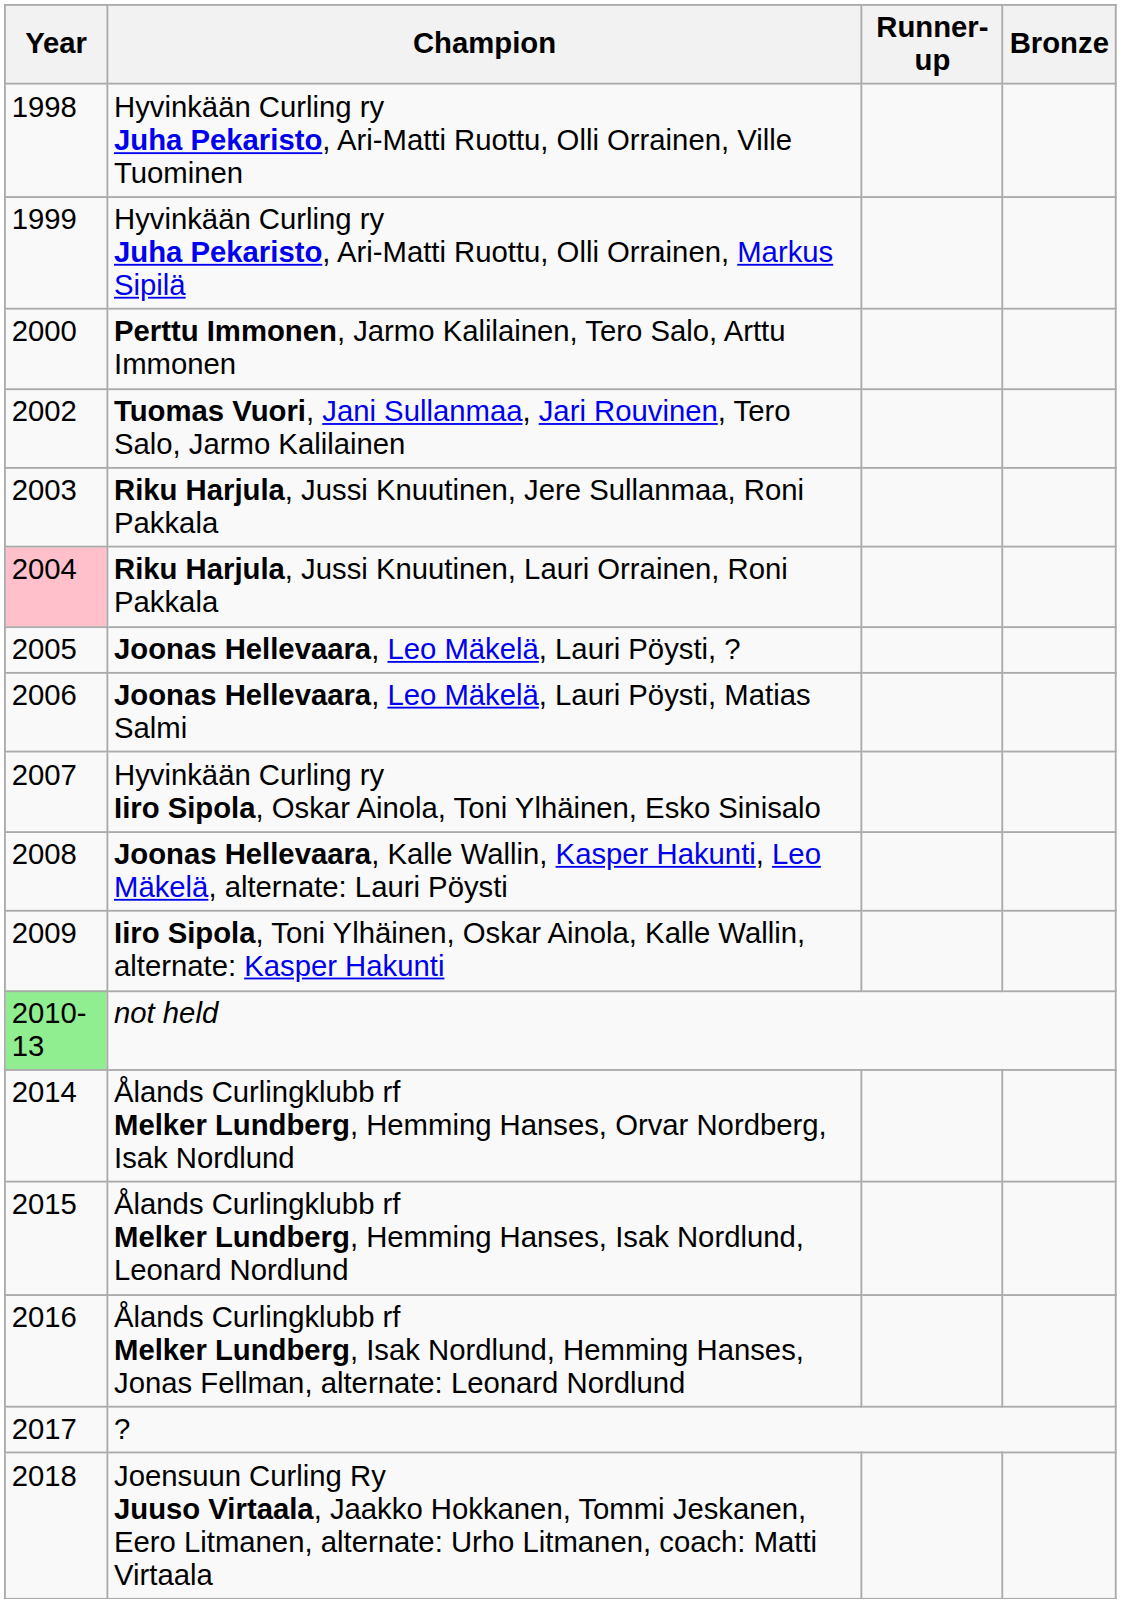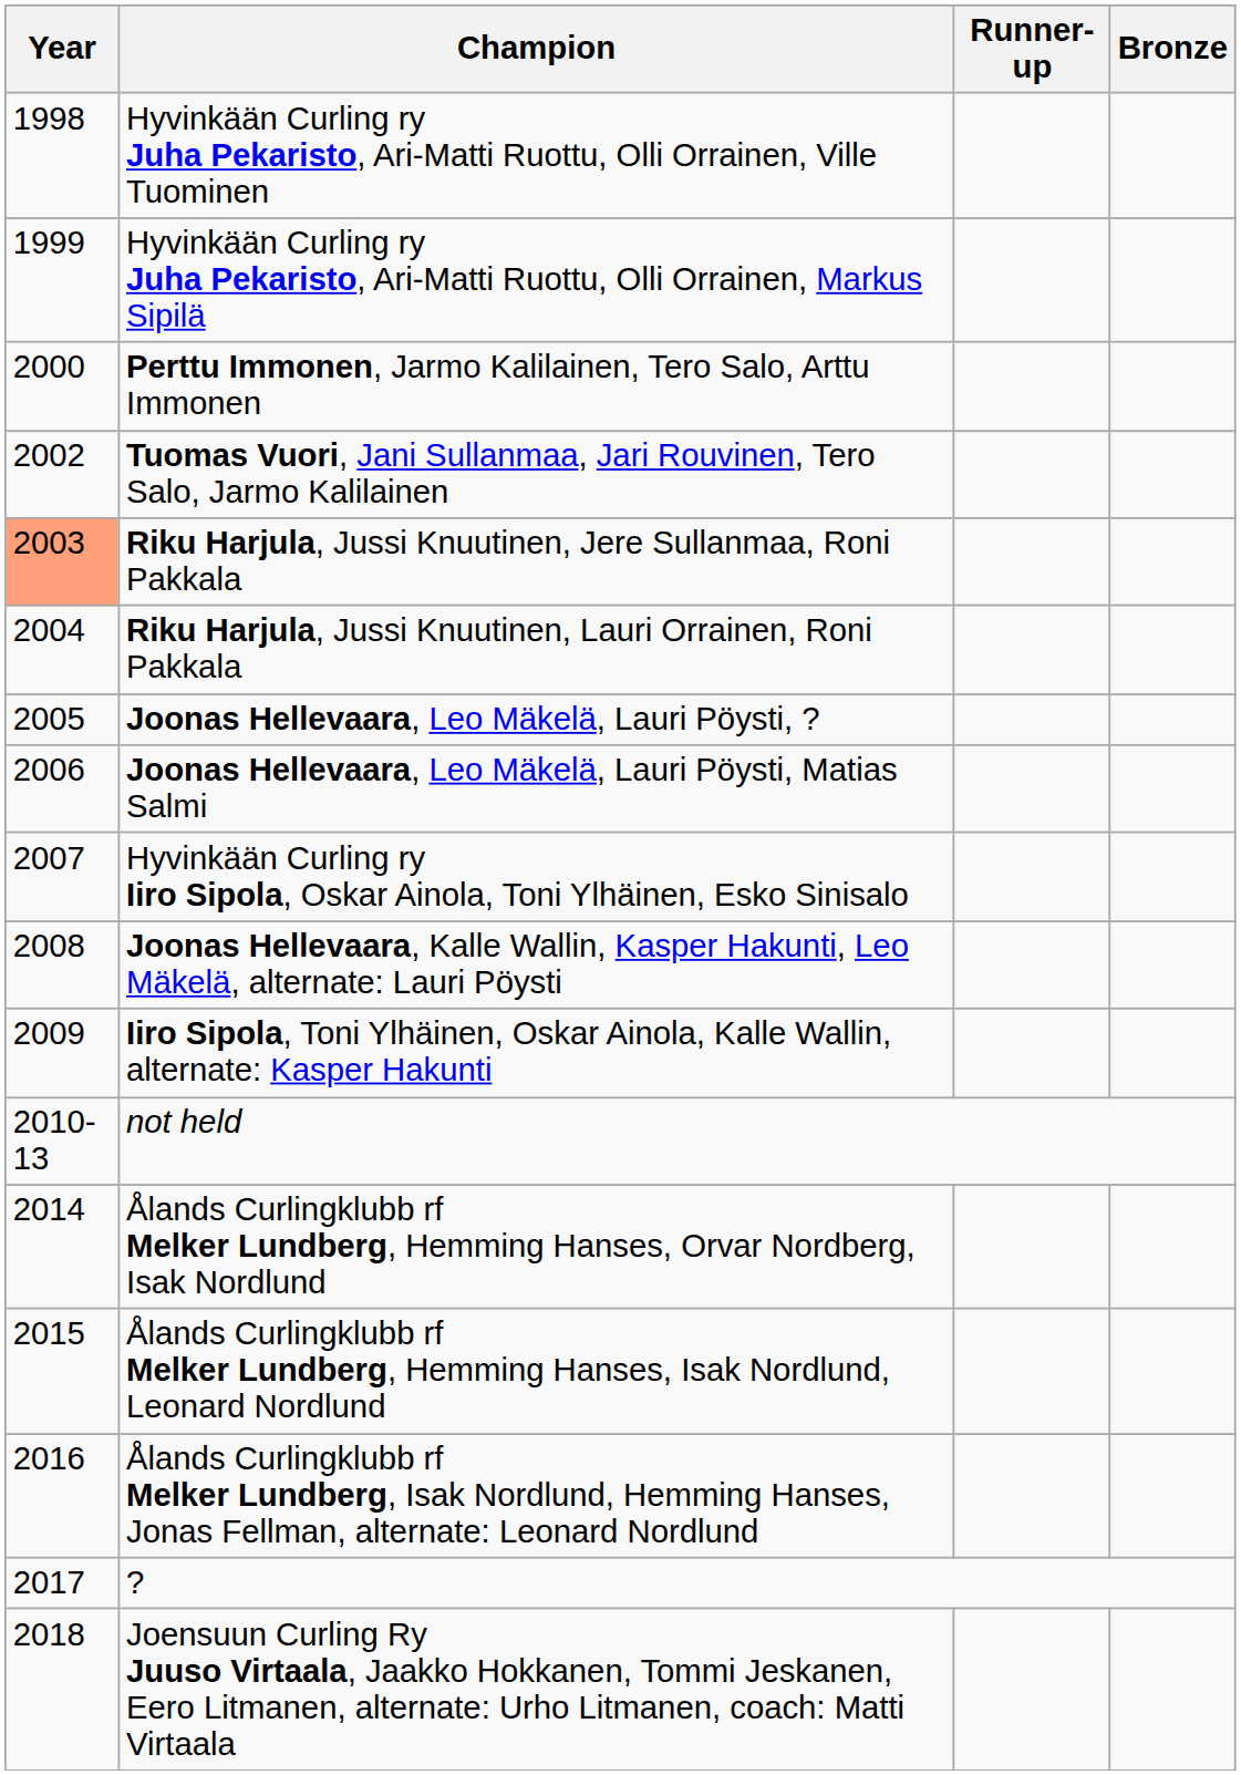Riku Harjula, Jussi Knuutinen, Jere Sullanmaa, Roni Pakkala | Year: no background -> lightsalmon background
Riku Harjula, Jussi Knuutinen, Lauri Orrainen, Roni Pakkala | Year: pink background -> no background
not held | Year: lightgreen background -> no background
